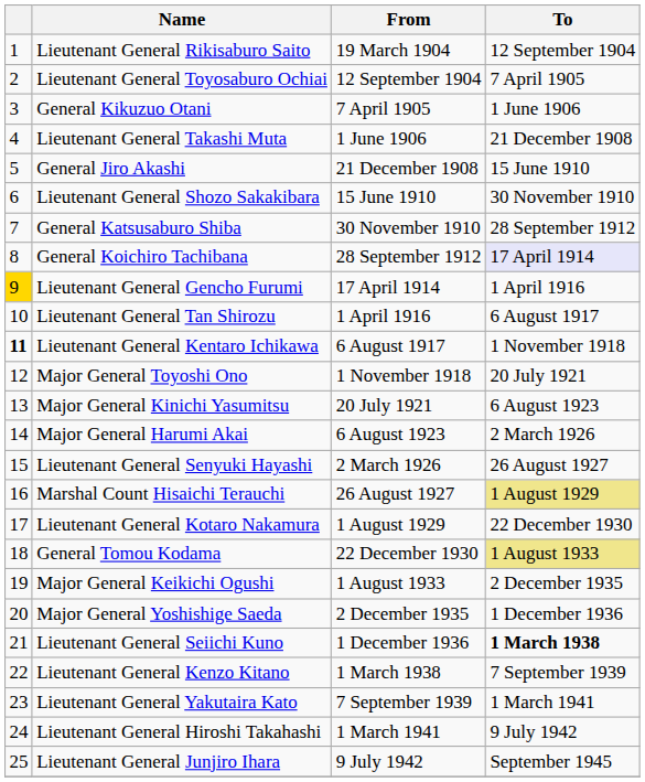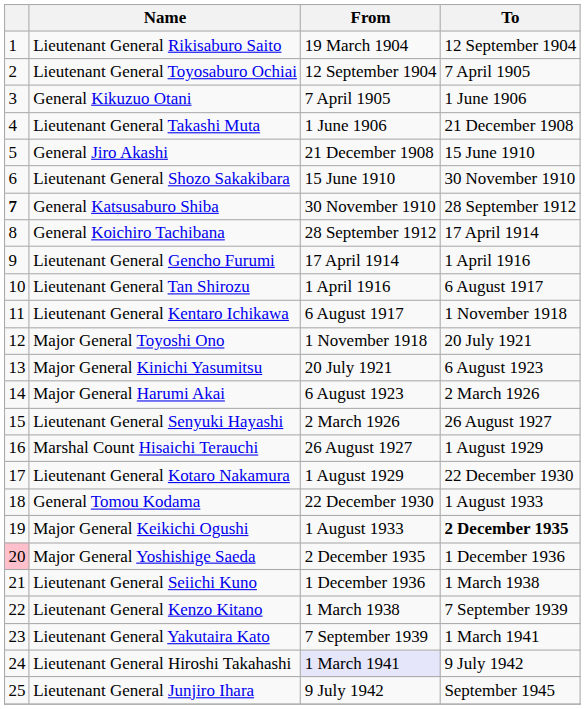General Katsusaburo Shiba | column 1: normal -> bold
General Koichiro Tachibana | To: lavender background -> no background
Lieutenant General Gencho Furumi | column 1: gold background -> no background
Lieutenant General Kentaro Ichikawa | column 1: bold -> normal
Marshal Count Hisaichi Terauchi | To: khaki background -> no background
General Tomou Kodama | To: khaki background -> no background
Major General Keikichi Ogushi | To: normal -> bold
Major General Yoshishige Saeda | column 1: no background -> pink background
Lieutenant General Seiichi Kuno | To: bold -> normal
Lieutenant General Hiroshi Takahashi | From: no background -> lavender background
